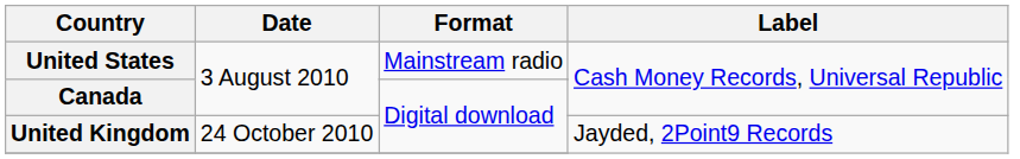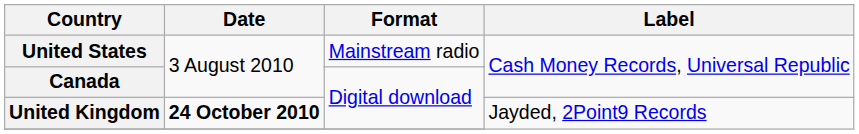United Kingdom | Date: normal -> bold
